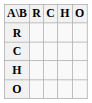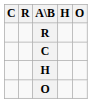columns swapped: A\B <-> C
